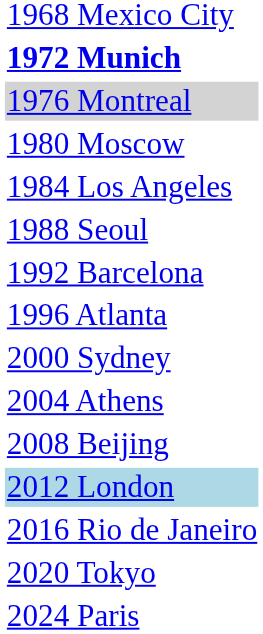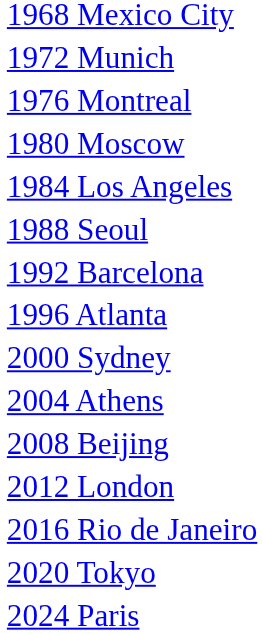1972 Munich | column 1: bold -> normal
1976 Montreal | column 1: lightgrey background -> no background
2012 London | column 1: lightblue background -> no background
